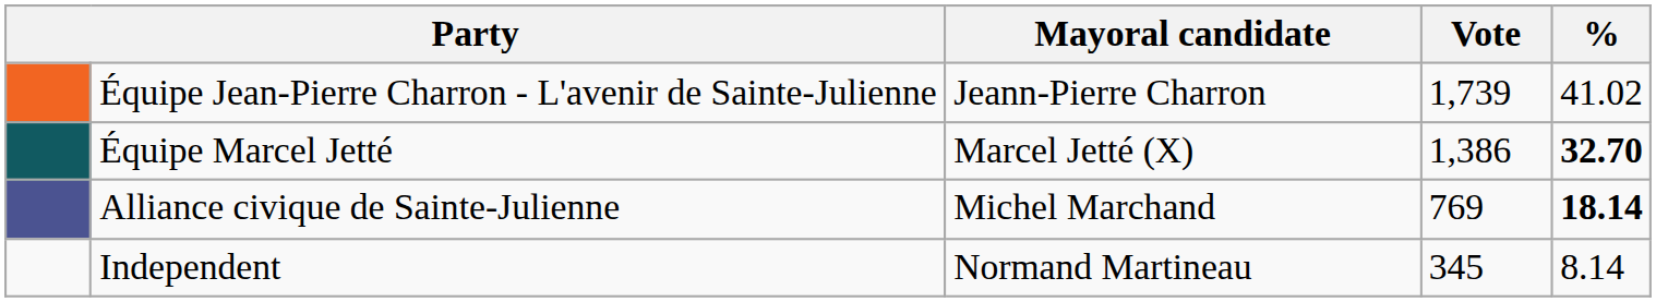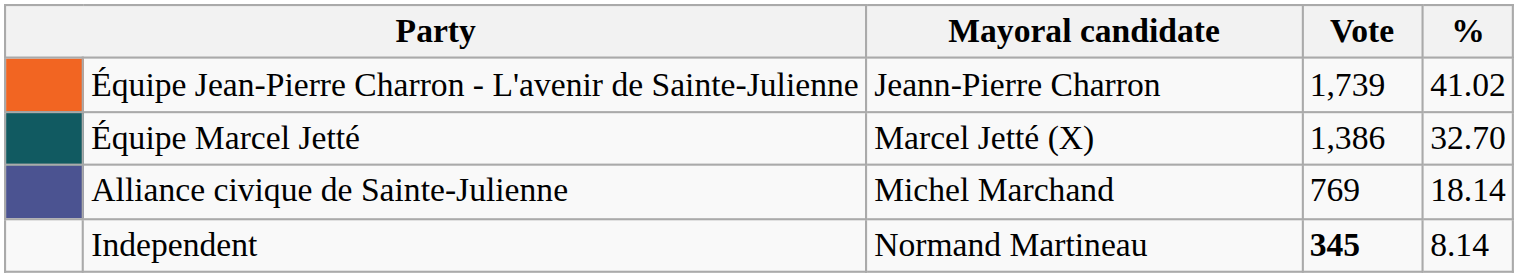Équipe Marcel Jetté | %: bold -> normal
Alliance civique de Sainte-Julienne | %: bold -> normal
Independent | Vote: normal -> bold
